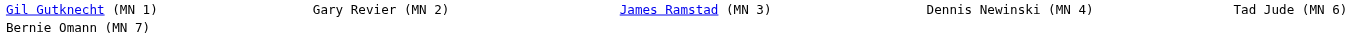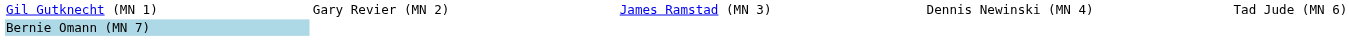Bernie Omann (MN 7) | column 1: no background -> lightblue background
